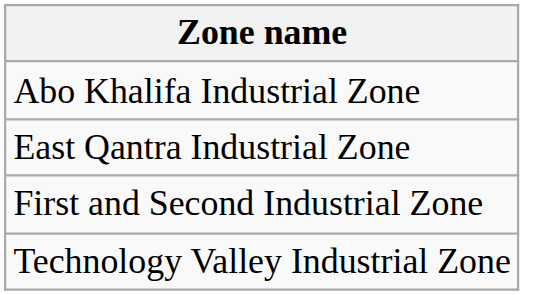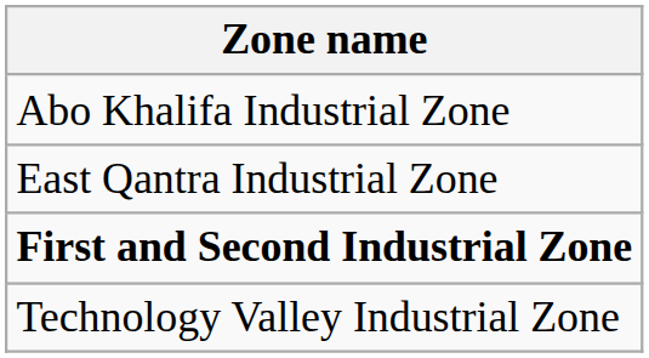row 4 | column 1: normal -> bold
